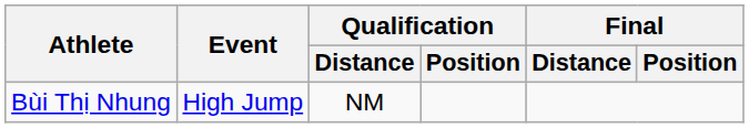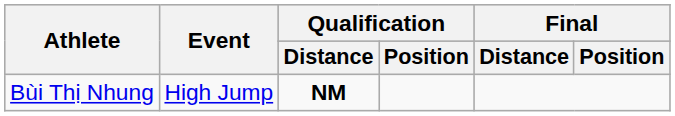Bùi Thị Nhung | Qualification / Distance: normal -> bold
